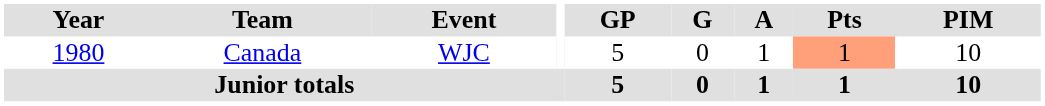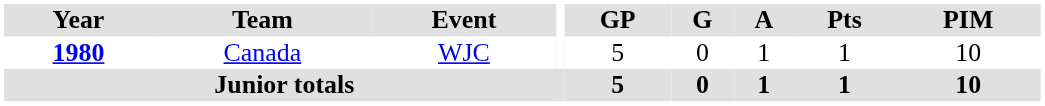Canada | Year: normal -> bold
Canada | Pts: lightsalmon background -> no background
